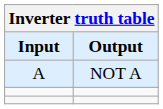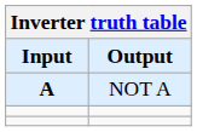row 3 | Input: normal -> bold
